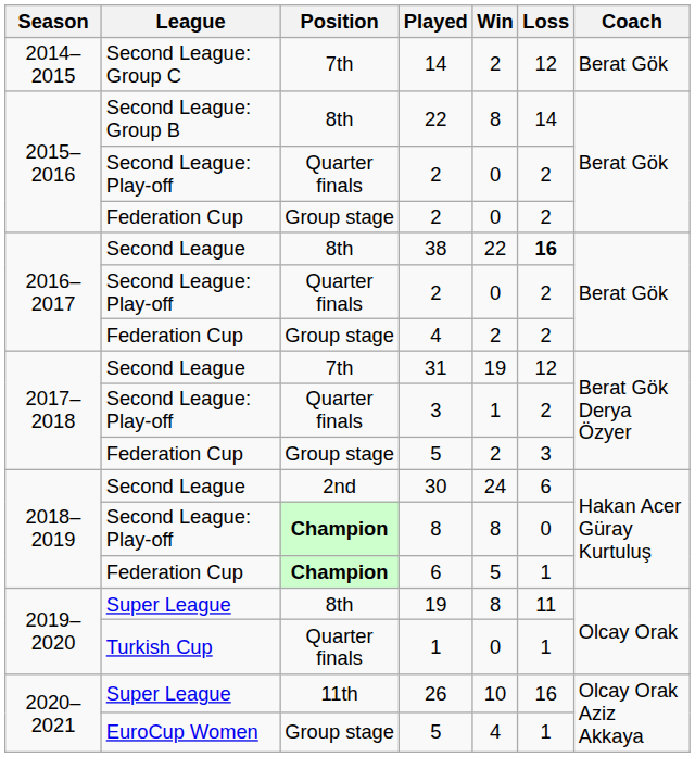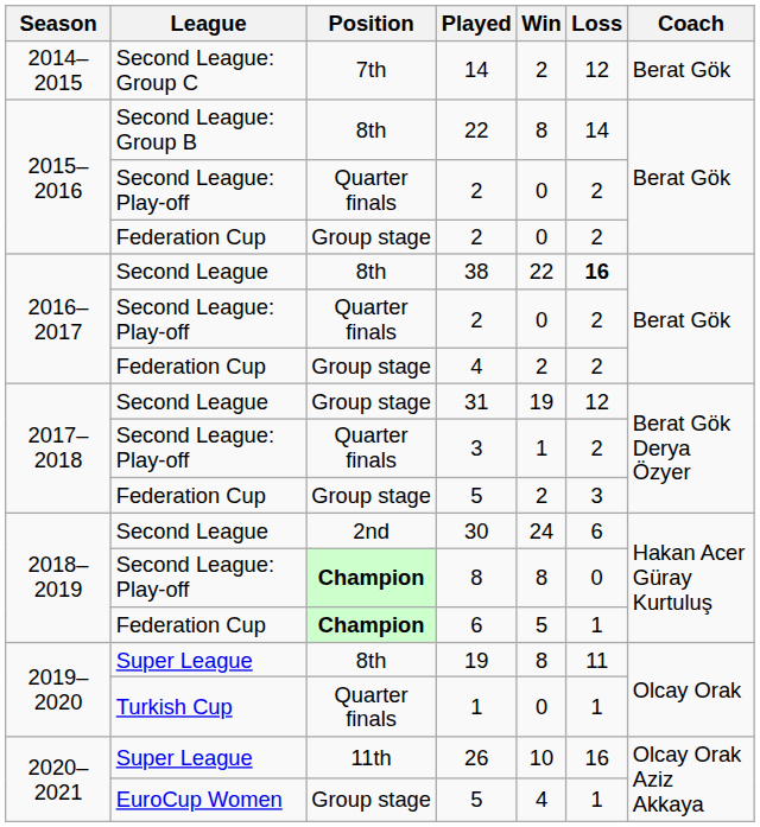31 | Position: 7th -> Group stage
